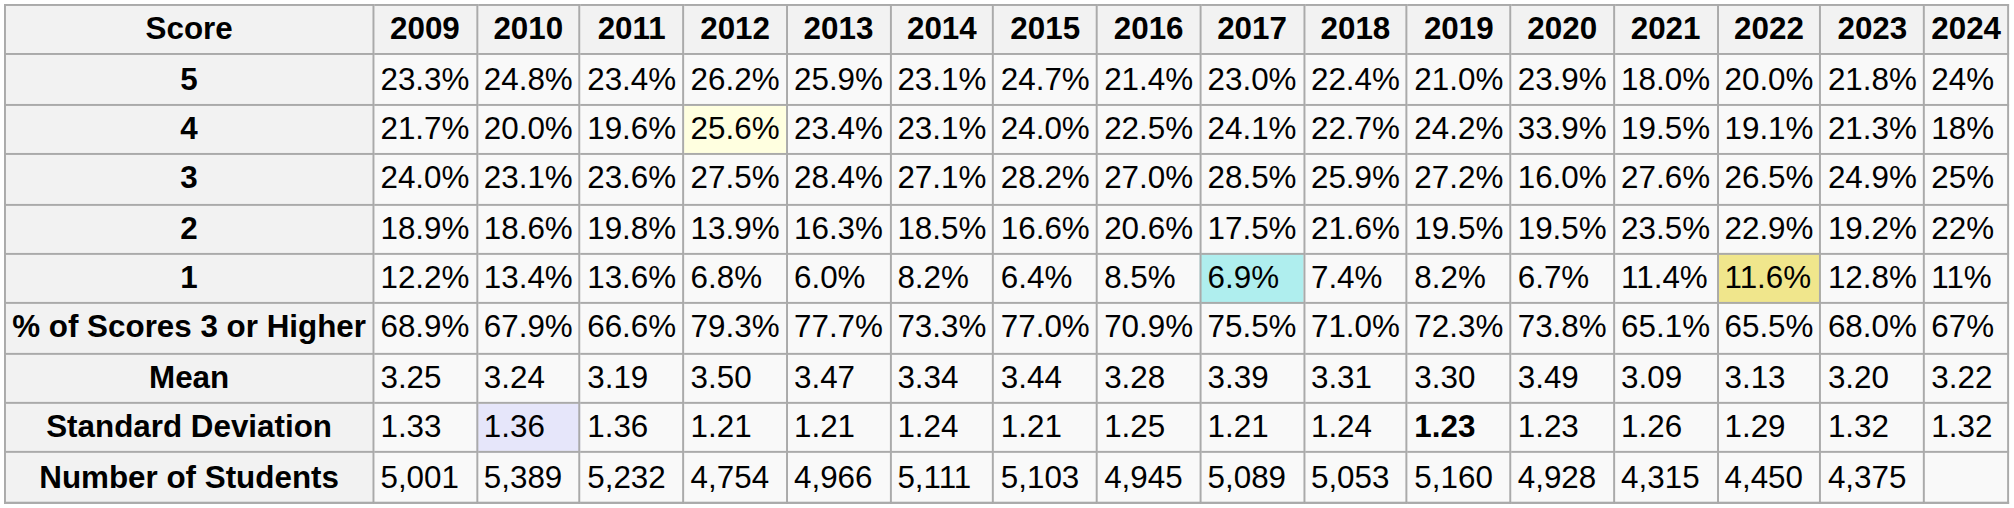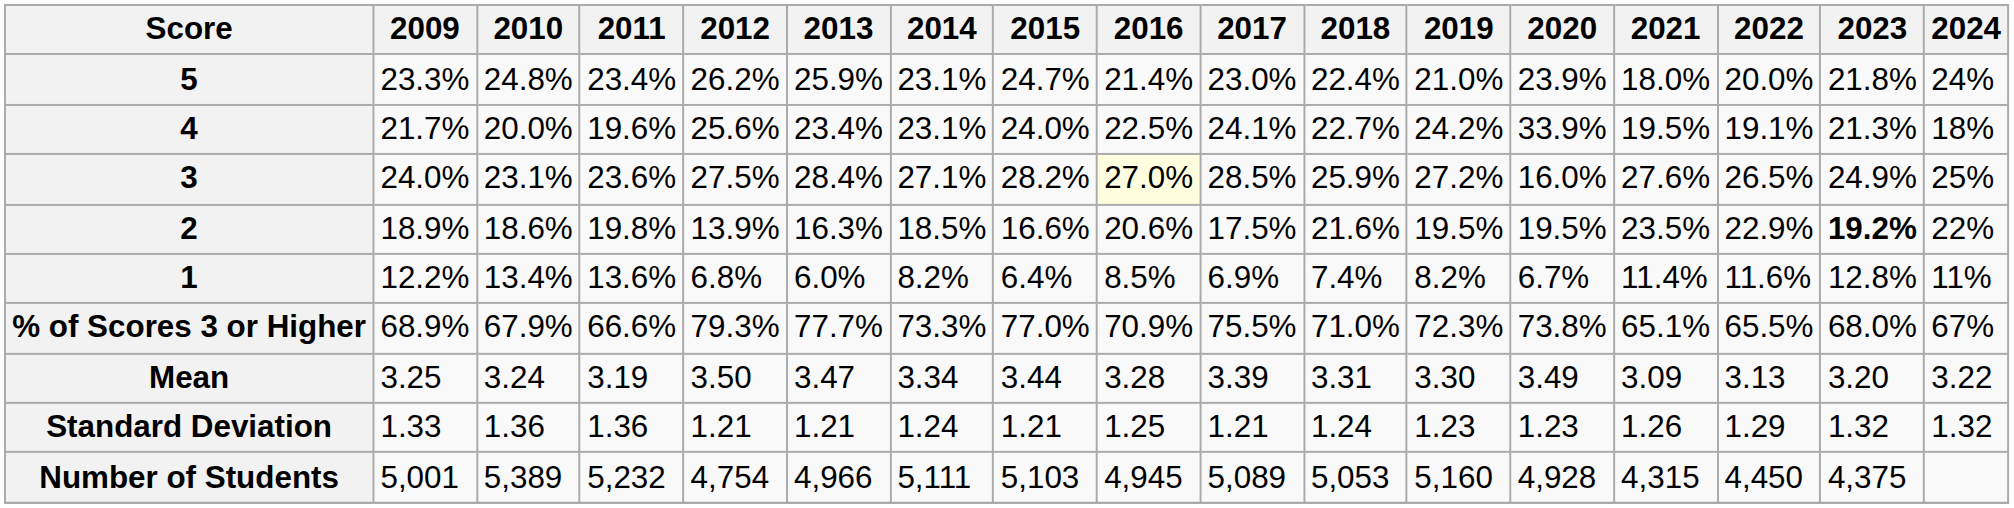4 | 2012: lightyellow background -> no background
3 | 2016: no background -> lightyellow background
2 | 2023: normal -> bold
1 | 2017: paleturquoise background -> no background
1 | 2022: khaki background -> no background
Standard Deviation | 2010: lavender background -> no background
Standard Deviation | 2019: bold -> normal
